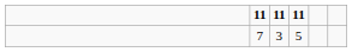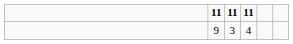row 2 | column 2: 7 -> 9
row 2 | column 4: 5 -> 4
